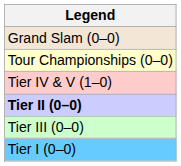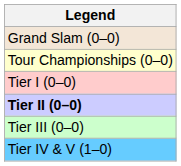row 4 | column 1: Tier IV & V (1–0) -> Tier I (0–0)
row 7 | column 1: Tier I (0–0) -> Tier IV & V (1–0)
